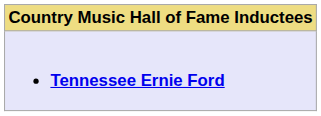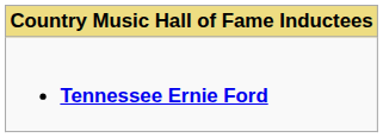row 2 | column 1: lavender background -> no background
